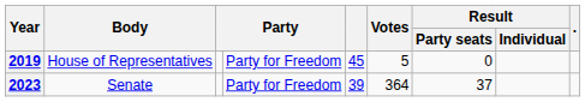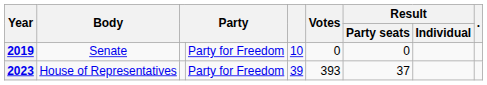2019 | Body: House of Representatives -> Senate
2019 | column 5: 45 -> 10
2019 | Votes: 5 -> 0
2023 | Body: Senate -> House of Representatives
2023 | Votes: 364 -> 393
